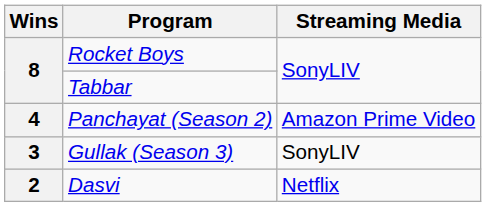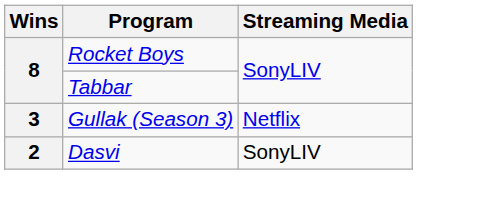- row: 4 | Panchayat (Season 2) | Amazon Prime Video
Gullak (Season 3) | Streaming Media: SonyLIV -> Netflix
Dasvi | Streaming Media: Netflix -> SonyLIV
